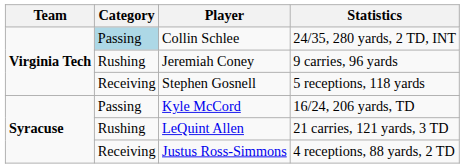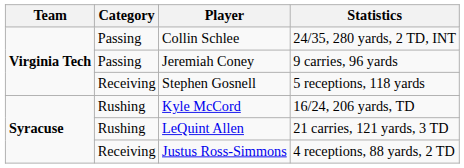Collin Schlee | Category: lightblue background -> no background
Jeremiah Coney | Category: Rushing -> Passing
Kyle McCord | Category: Passing -> Rushing
